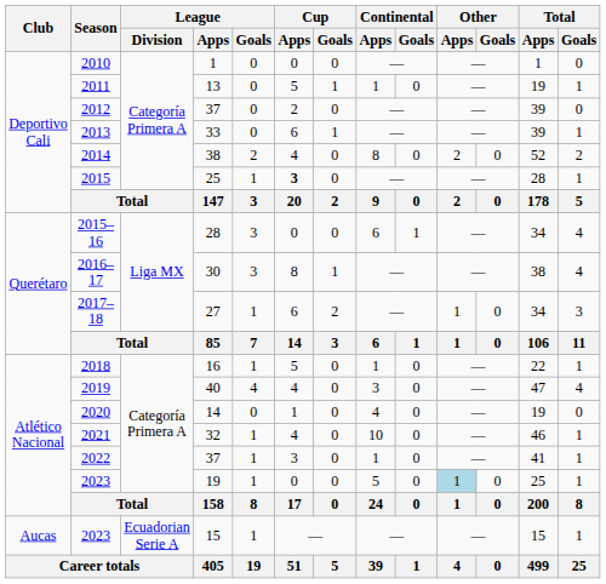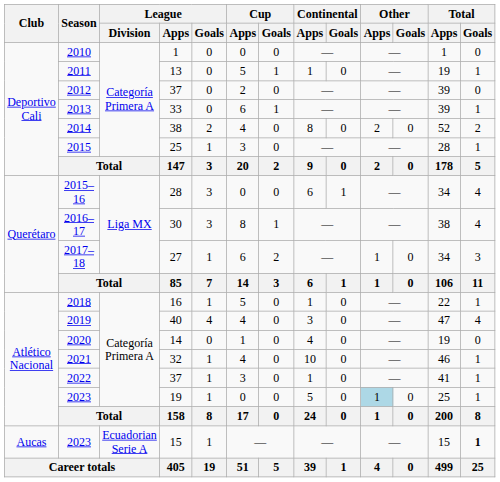2015 | Cup / Apps: bold -> normal
2023 / 15 | Total / Goals: normal -> bold
